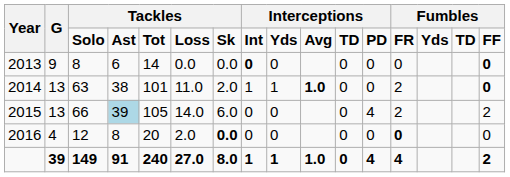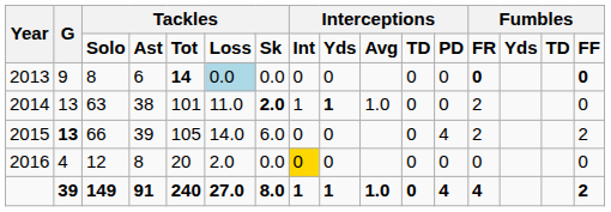2013 | column 5: normal -> bold
2013 | column 6: no background -> lightblue background
2013 | column 8: bold -> normal
2013 | column 13: normal -> bold
2014 | column 7: normal -> bold
2014 | column 9: normal -> bold
2014 | column 10: bold -> normal
2014 | column 16: bold -> normal
2015 | G: normal -> bold
2015 | column 4: lightblue background -> no background
2016 | column 7: bold -> normal
2016 | column 8: no background -> gold background
2016 | column 13: bold -> normal
